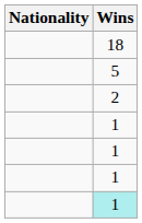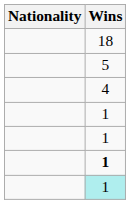row 4 | Wins: 2 -> 4
row 7 | Wins: normal -> bold
